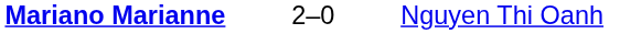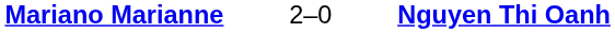Mariano Marianne | column 3: normal -> bold
